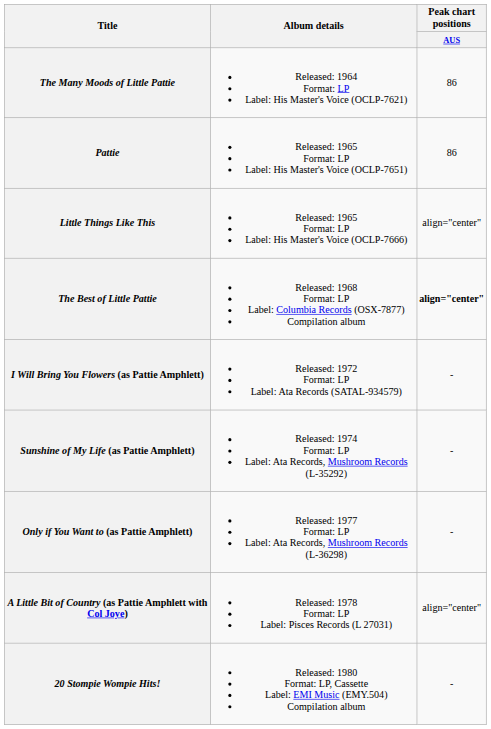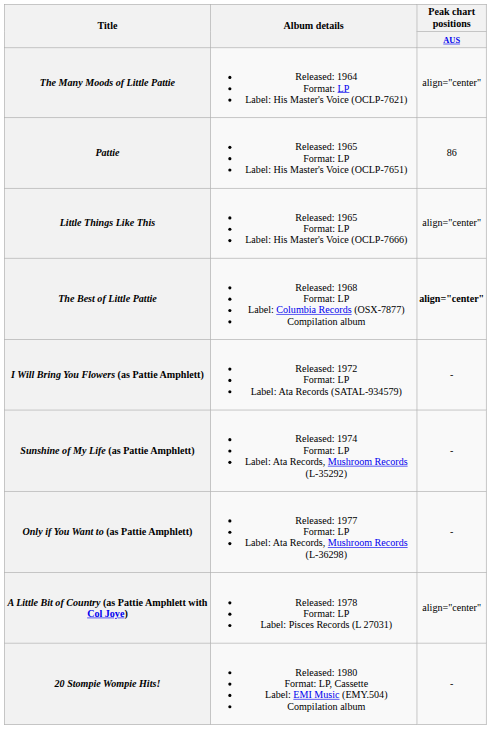The Many Moods of Little Pattie | Peak chart positions / AUS: 86 -> align="center"
